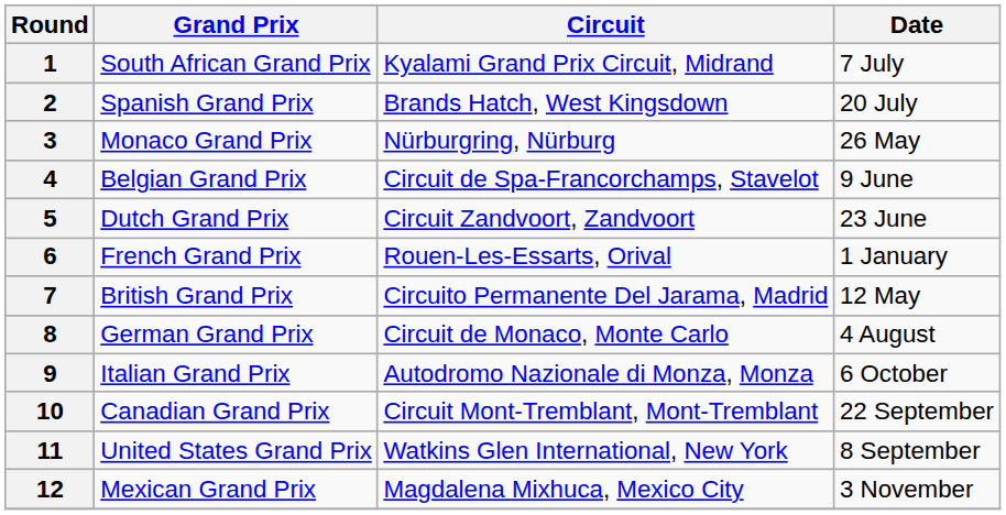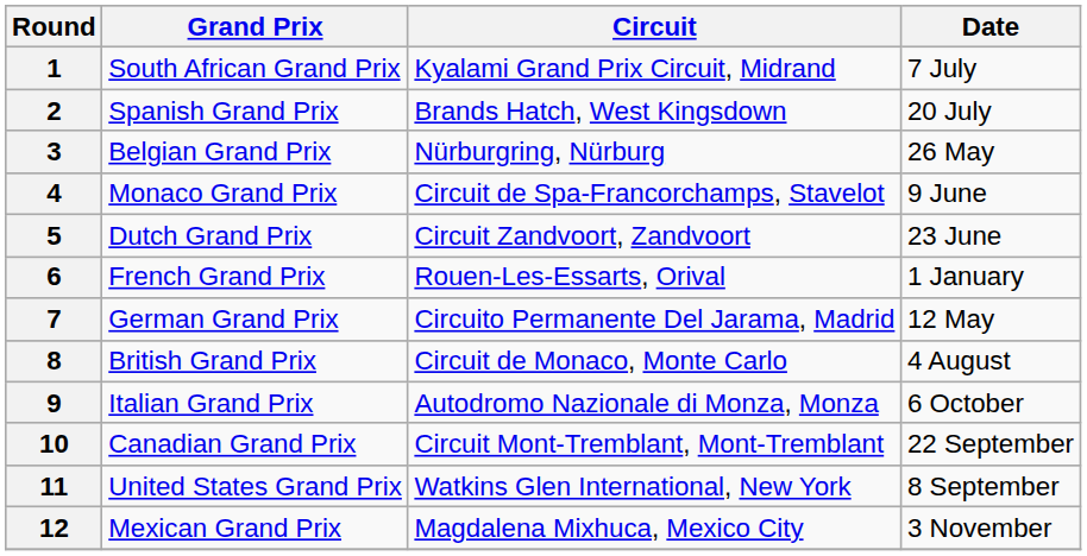3 | Grand Prix: Monaco Grand Prix -> Belgian Grand Prix
4 | Grand Prix: Belgian Grand Prix -> Monaco Grand Prix
7 | Grand Prix: British Grand Prix -> German Grand Prix
8 | Grand Prix: German Grand Prix -> British Grand Prix
